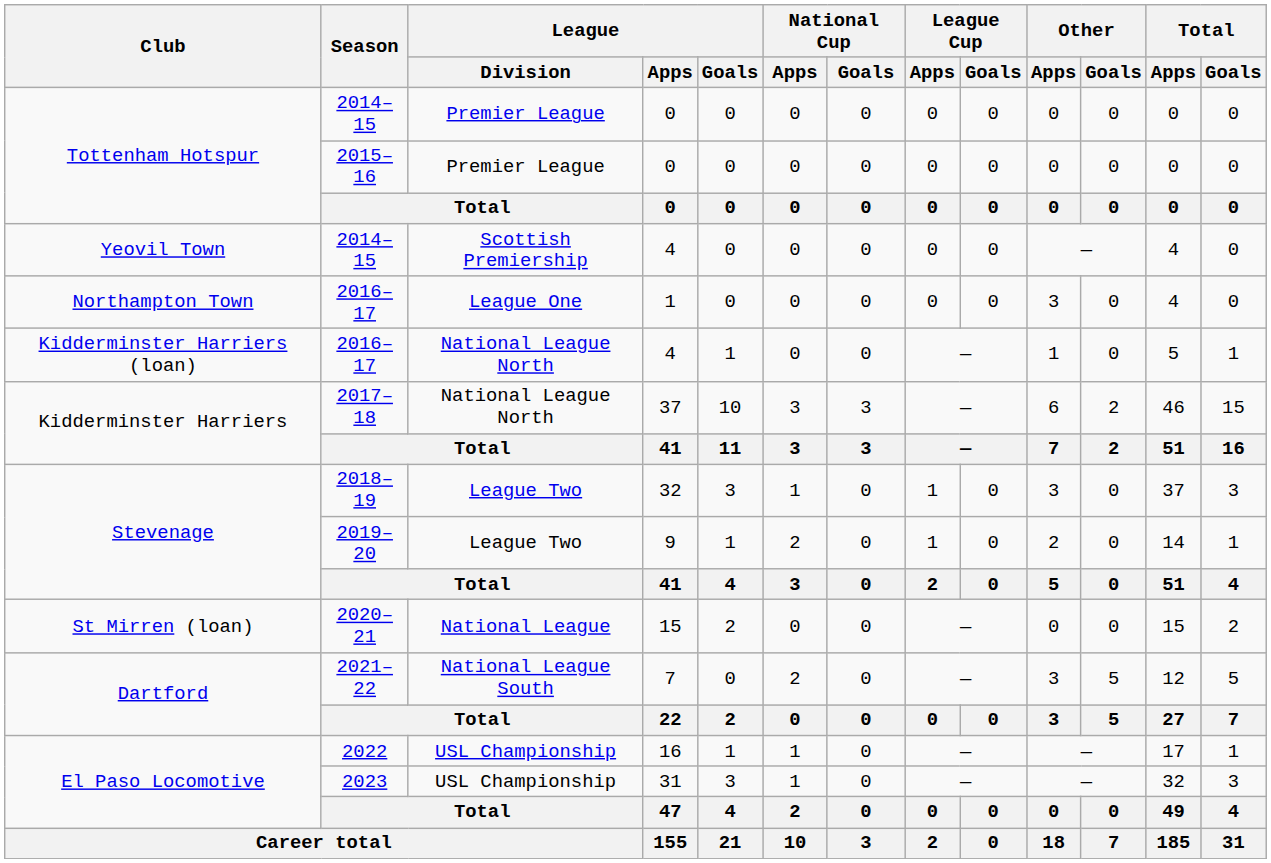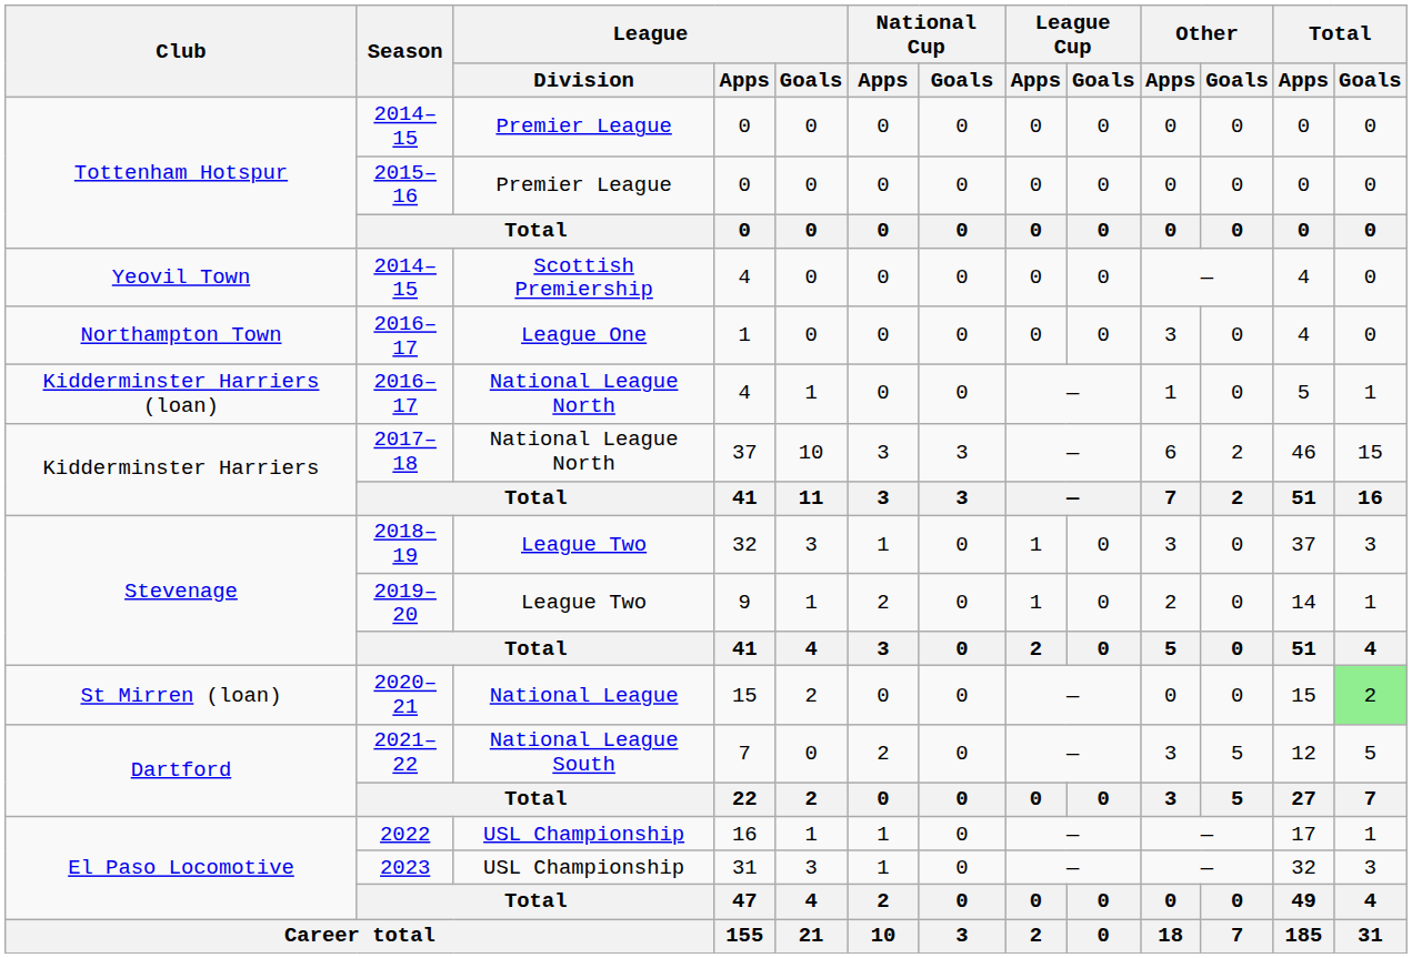2020–21 | Total / Goals: no background -> lightgreen background
